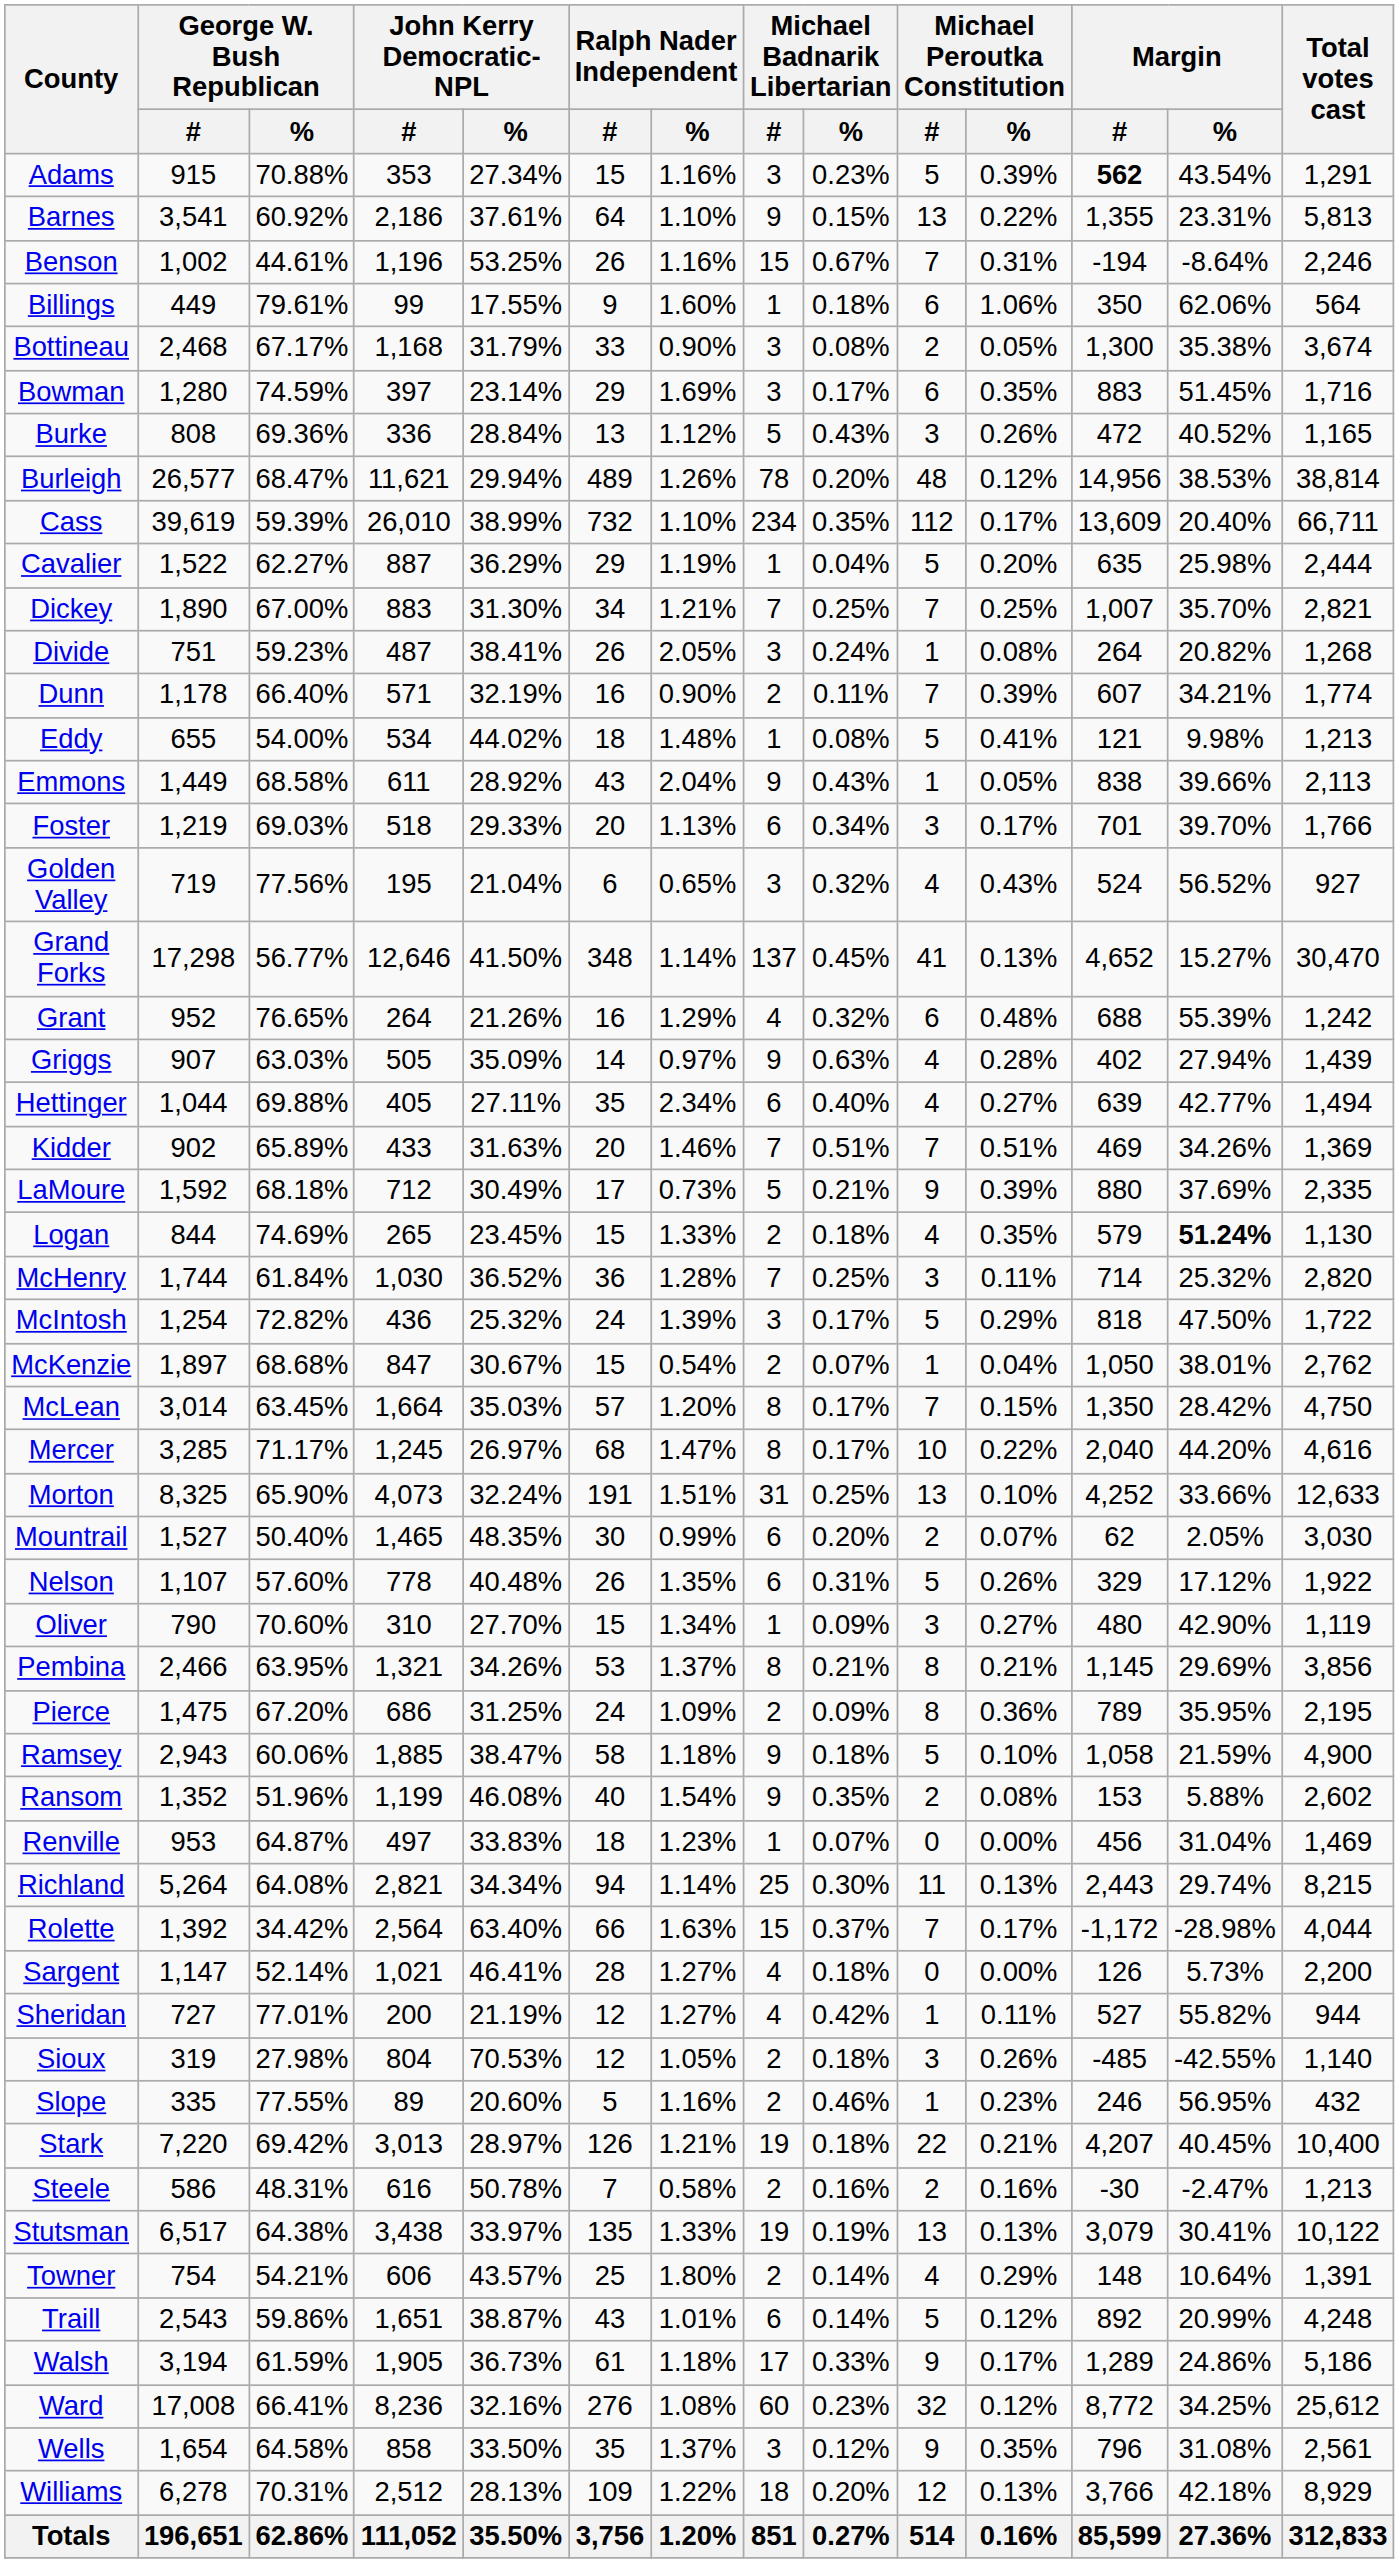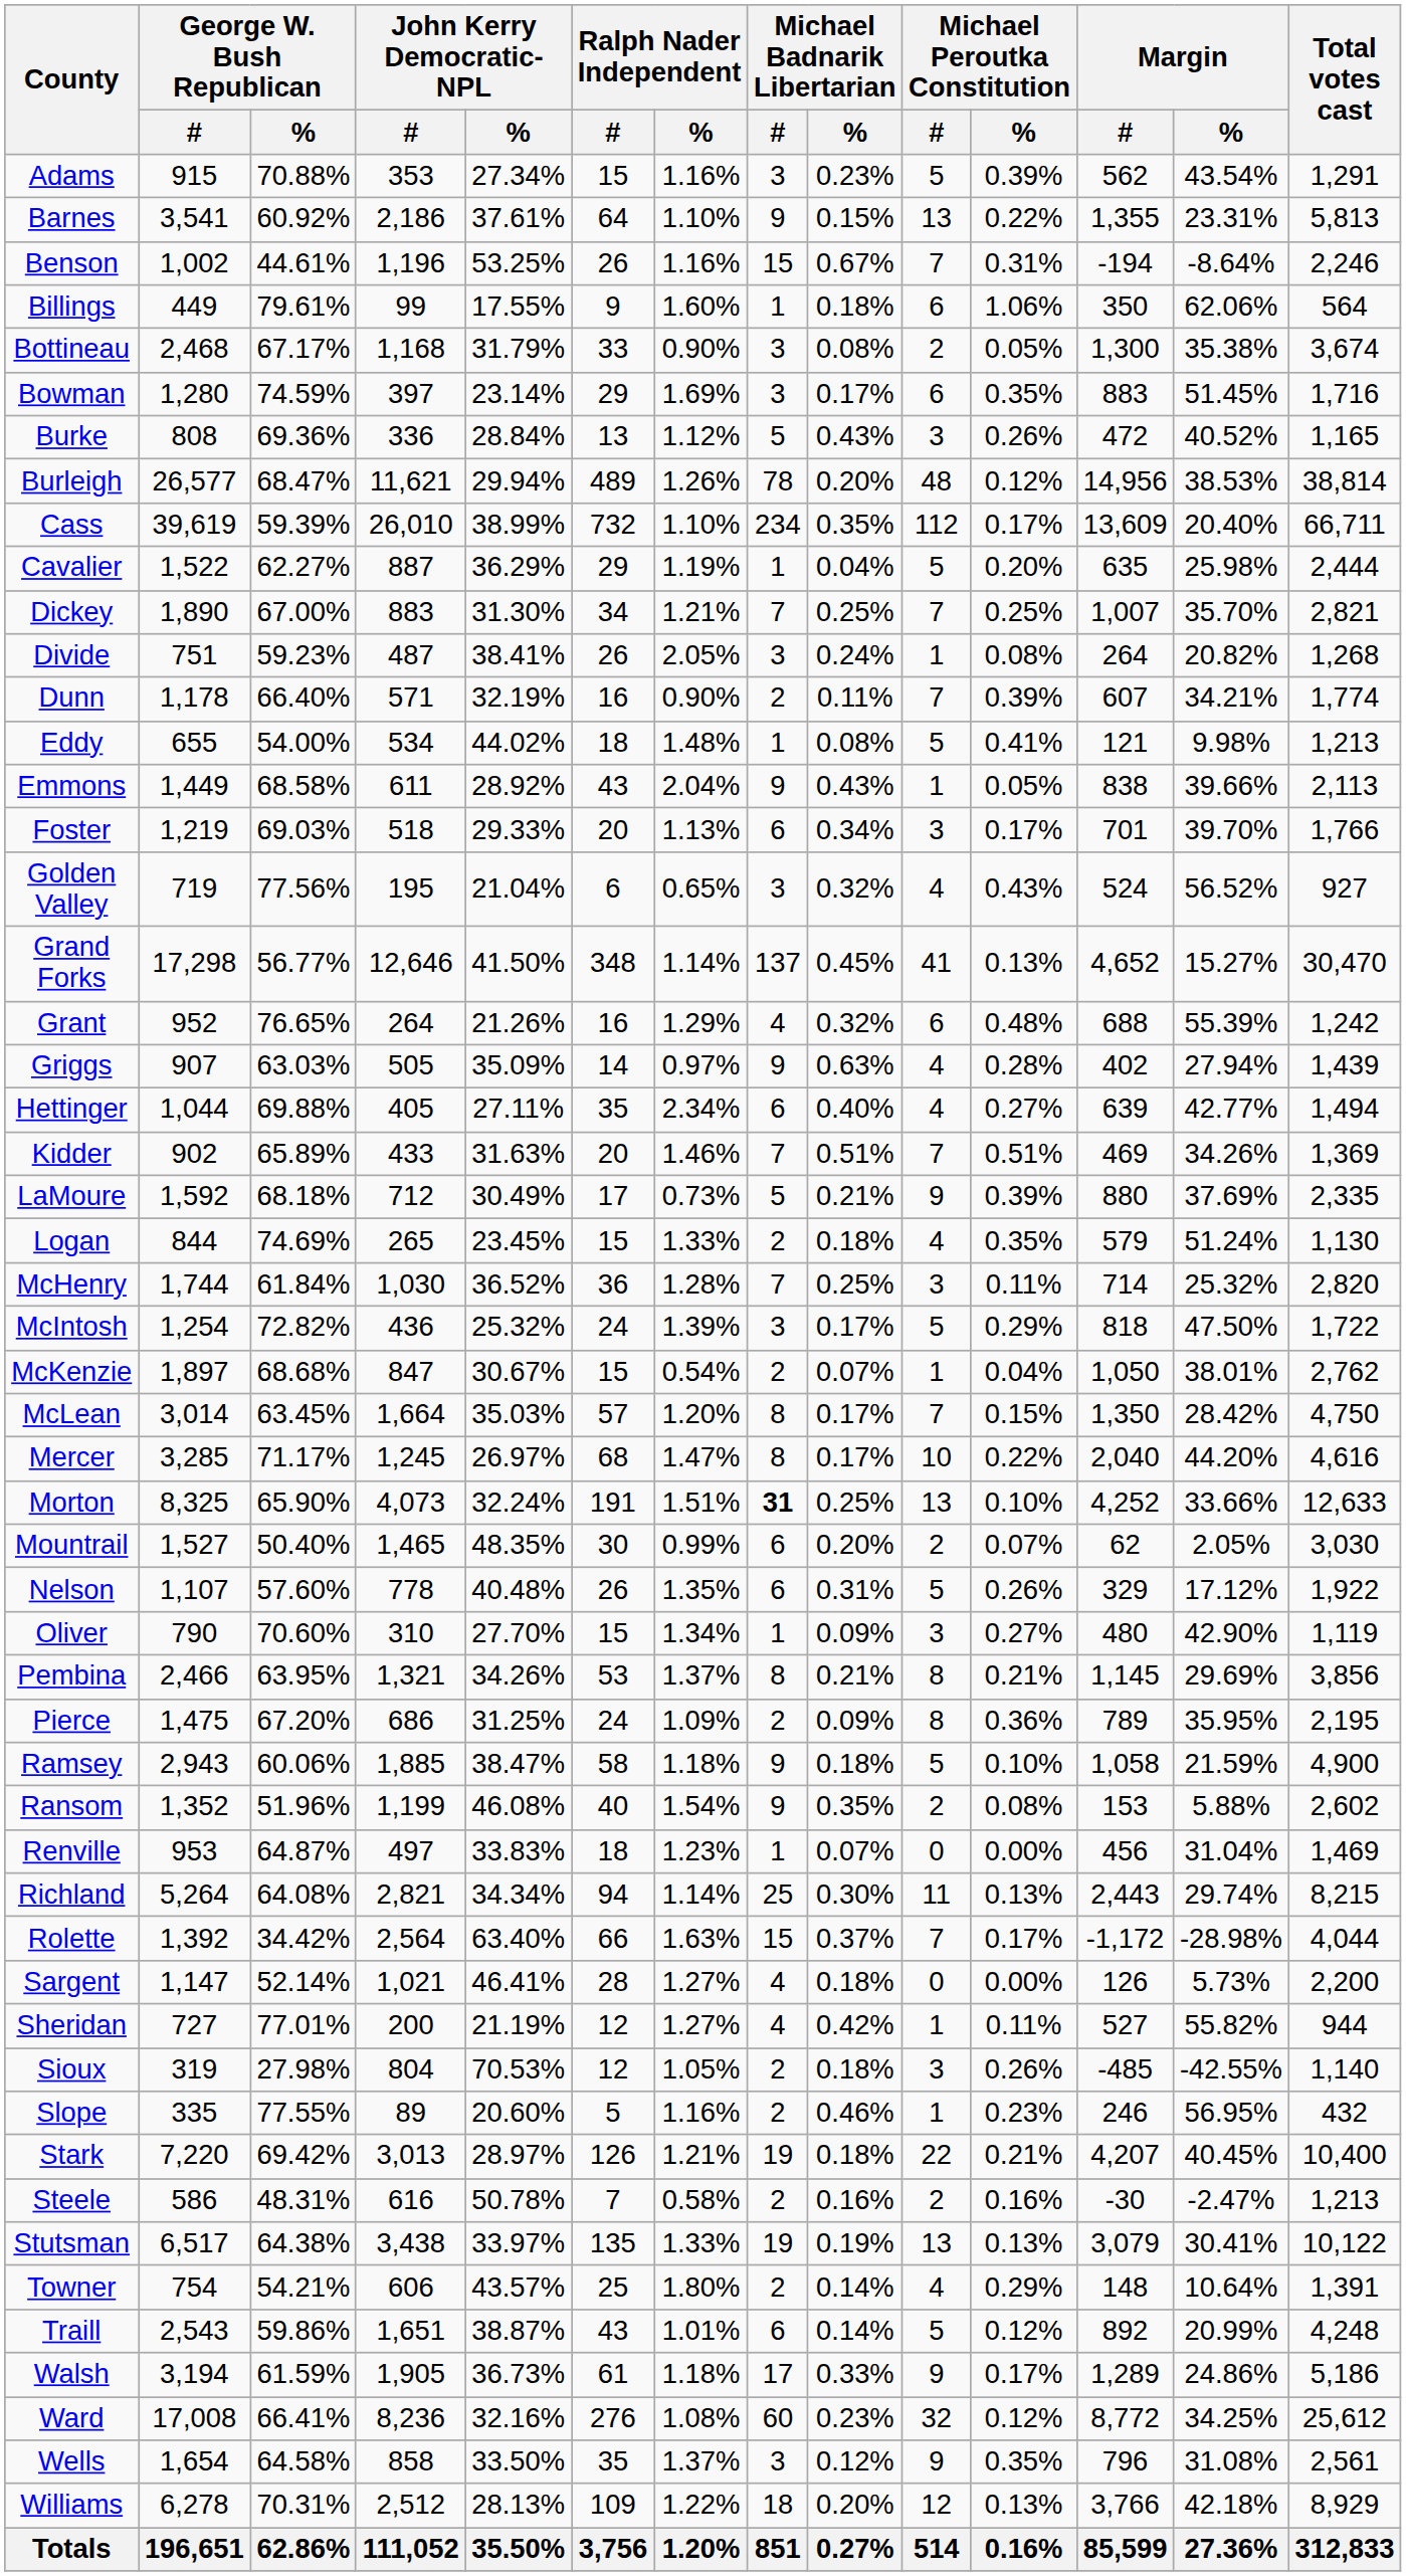Adams | Margin / #: bold -> normal
Logan | Margin / %: bold -> normal
Morton | Michael Badnarik Libertarian / #: normal -> bold
